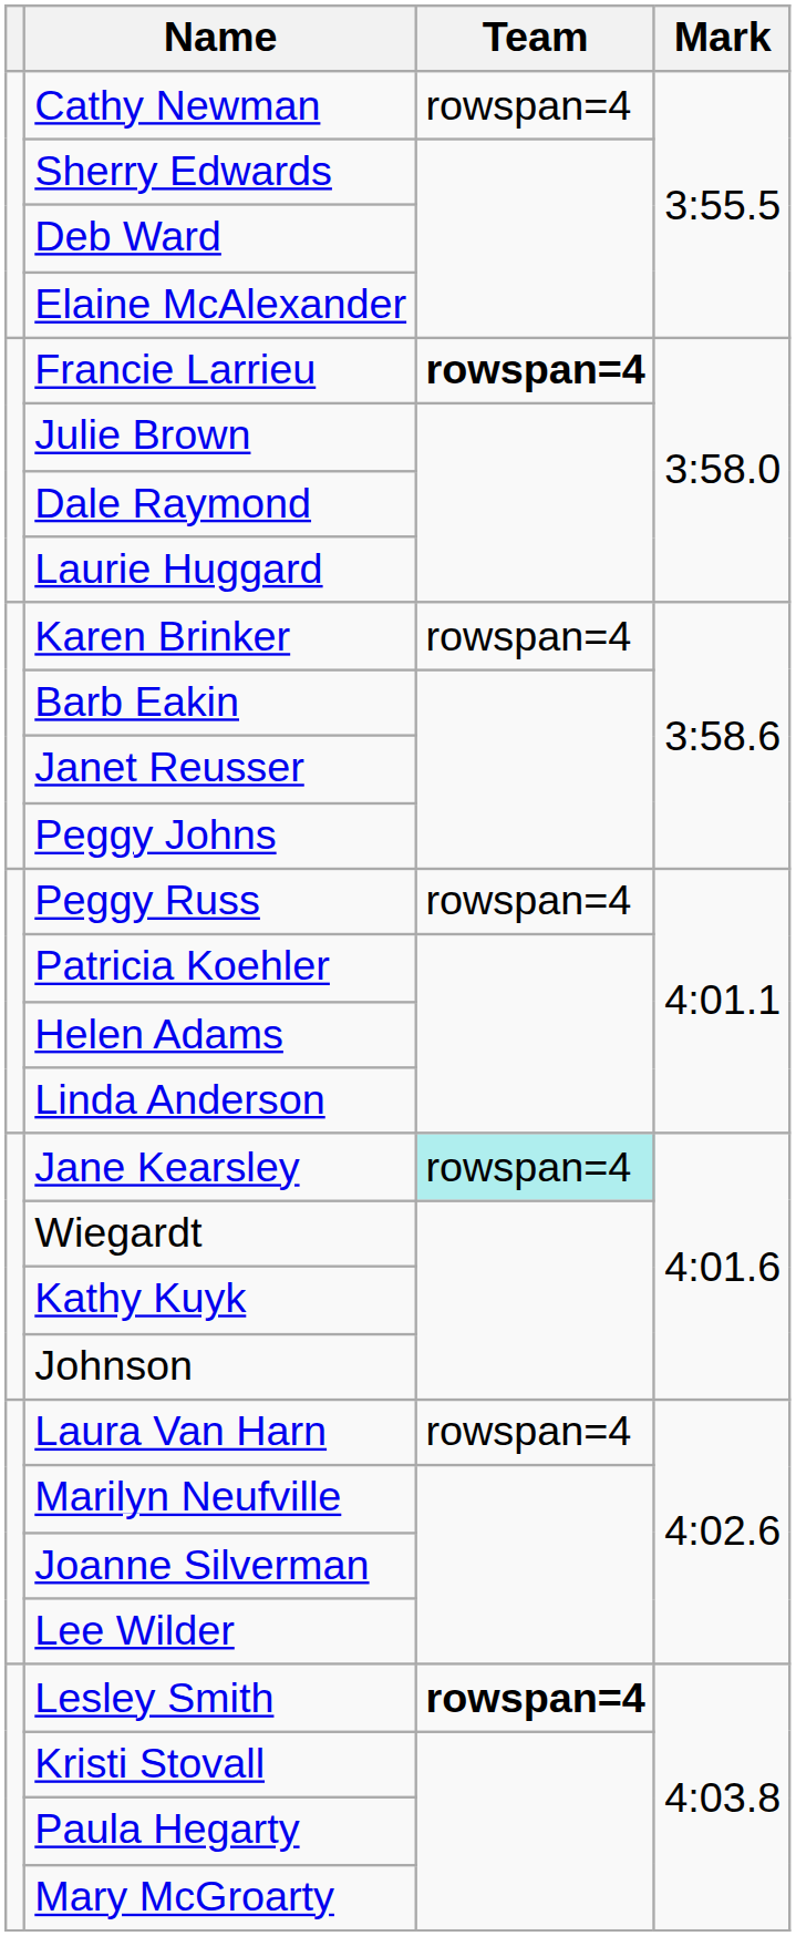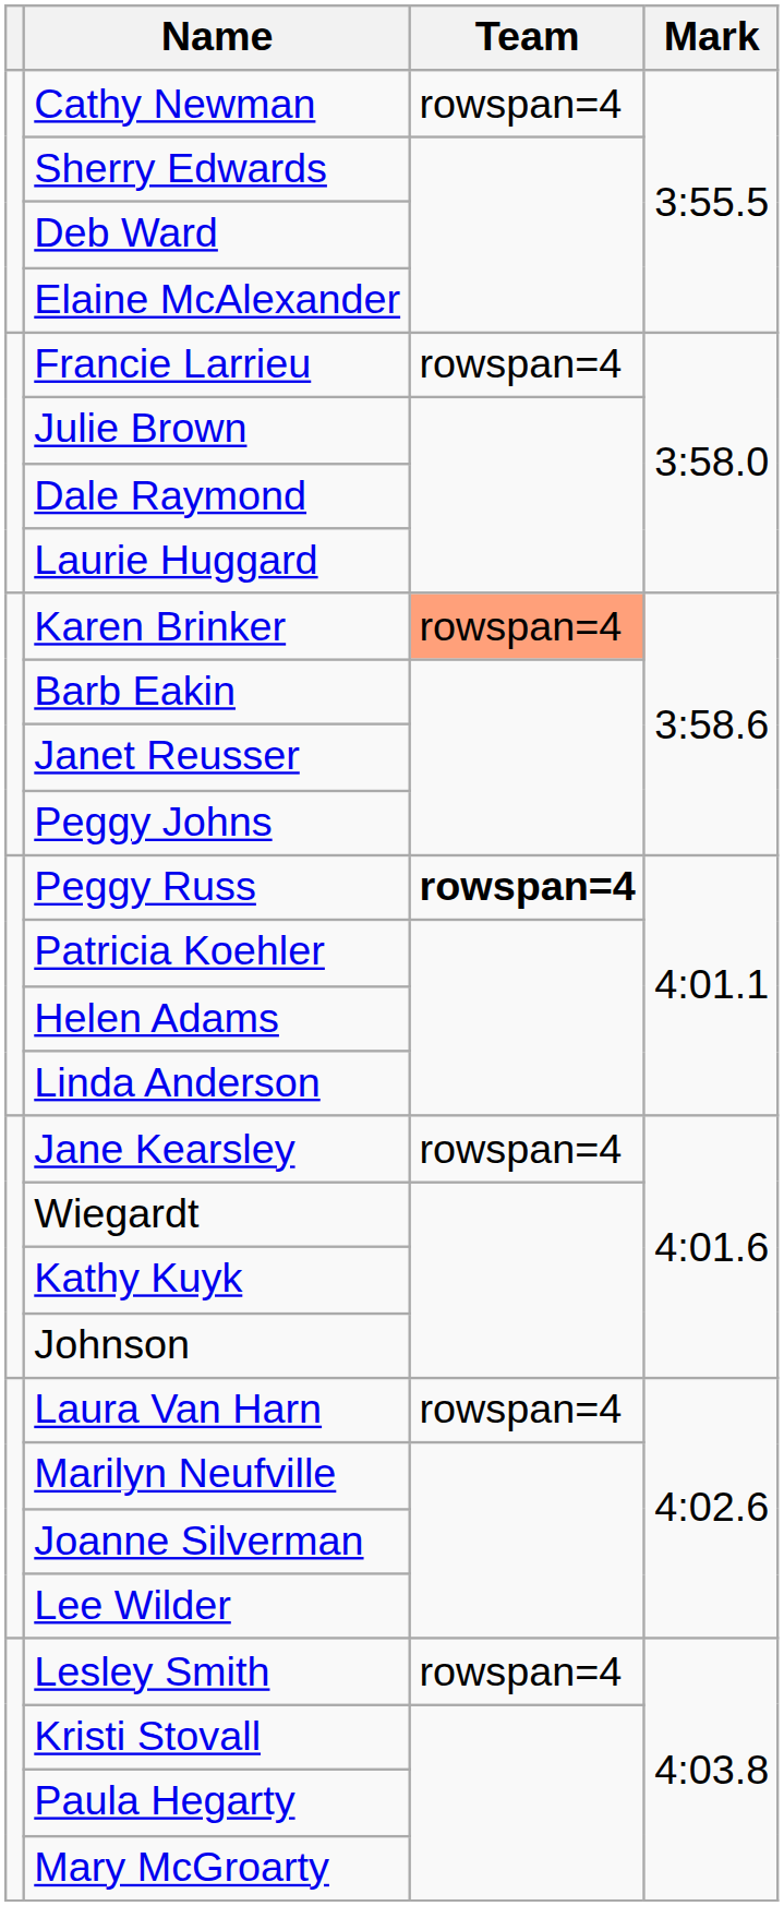Francie Larrieu | Team: bold -> normal
Karen Brinker | Team: no background -> lightsalmon background
Peggy Russ | Team: normal -> bold
Jane Kearsley | Team: paleturquoise background -> no background
Lesley Smith | Team: bold -> normal
